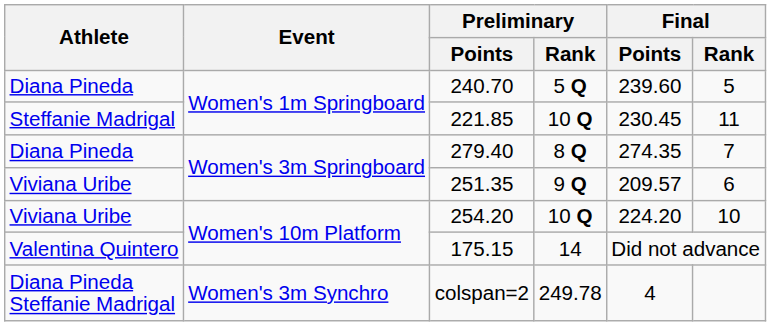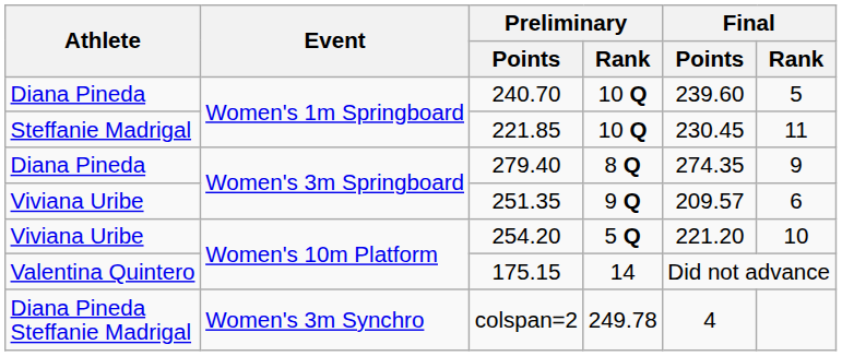240.70 | Preliminary / Rank: 5 Q -> 10 Q
279.40 | Final / Rank: 7 -> 9
254.20 | Preliminary / Rank: 10 Q -> 5 Q
254.20 | Final / Points: 224.20 -> 221.20
